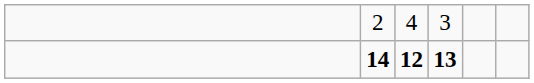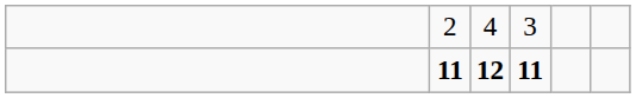row 2 | column 2: 14 -> 11
row 2 | column 4: 13 -> 11
